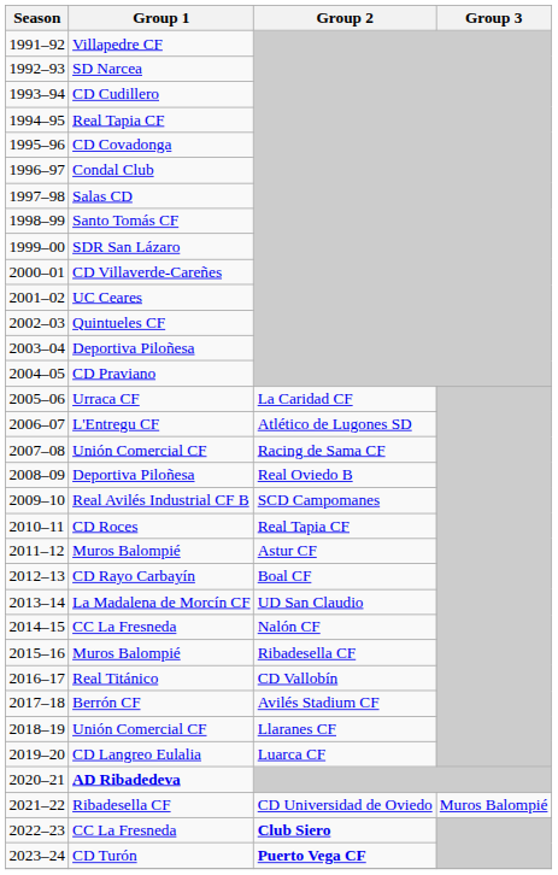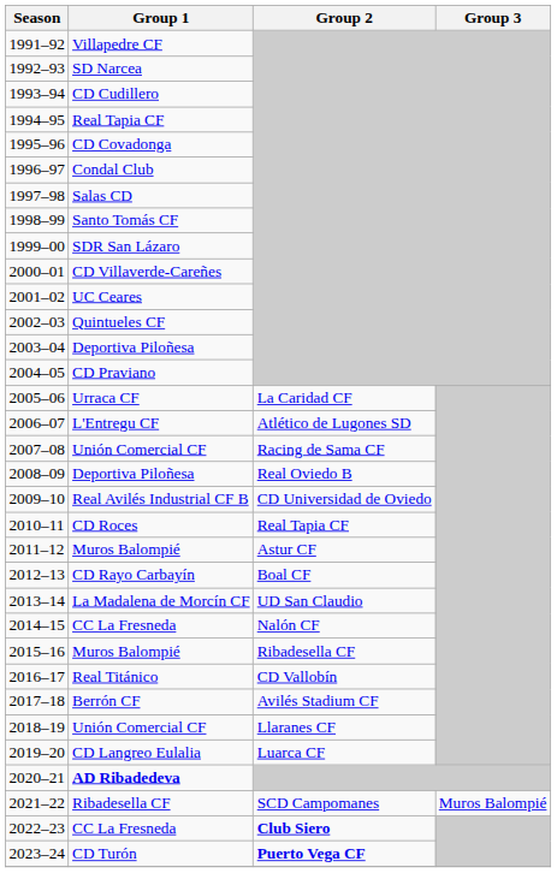2009–10 | Group 2: SCD Campomanes -> CD Universidad de Oviedo
2021–22 | Group 2: CD Universidad de Oviedo -> SCD Campomanes
